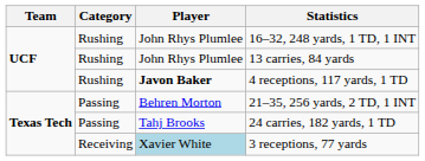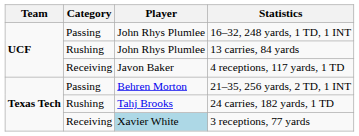16–32, 248 yards, 1 TD, 1 INT | Category: Rushing -> Passing
4 receptions, 117 yards, 1 TD | Category: Rushing -> Receiving
4 receptions, 117 yards, 1 TD | Player: bold -> normal
24 carries, 182 yards, 1 TD | Category: Passing -> Rushing
